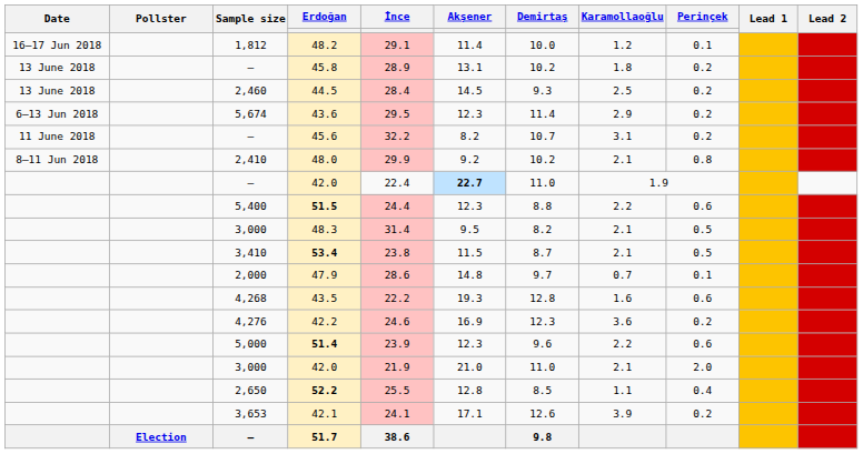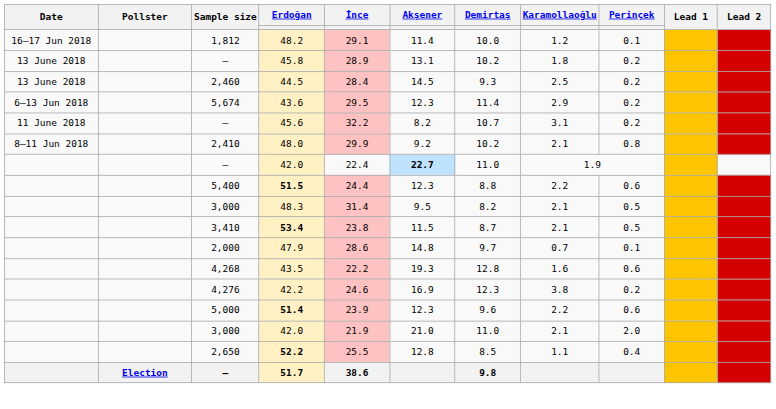42.2 | Karamollaoğlu: 3.6 -> 3.8
- row: 3,653 | 42.1 | 24.1 | 17.1 | 12.6 | 3.9 | 0.2
